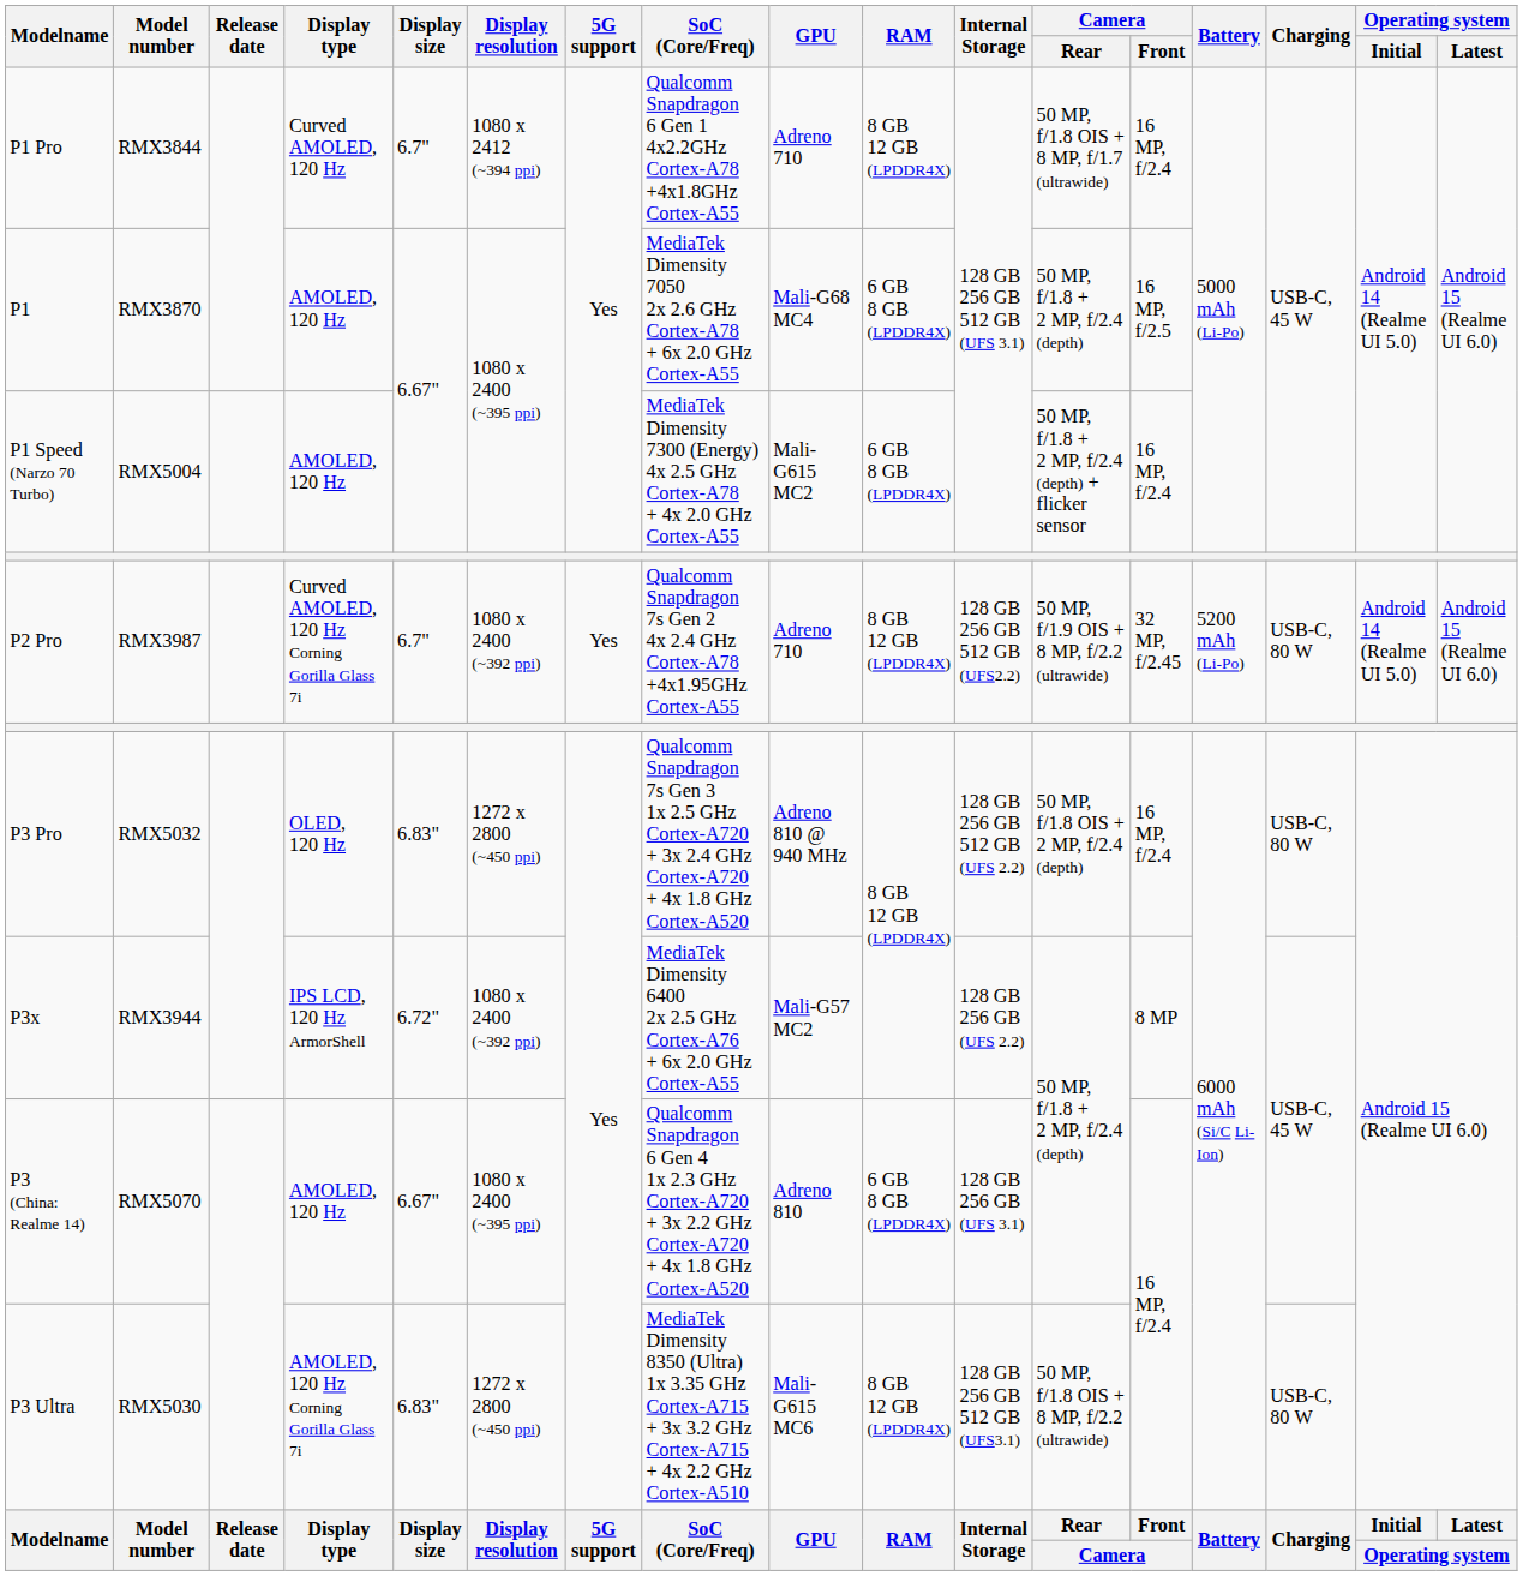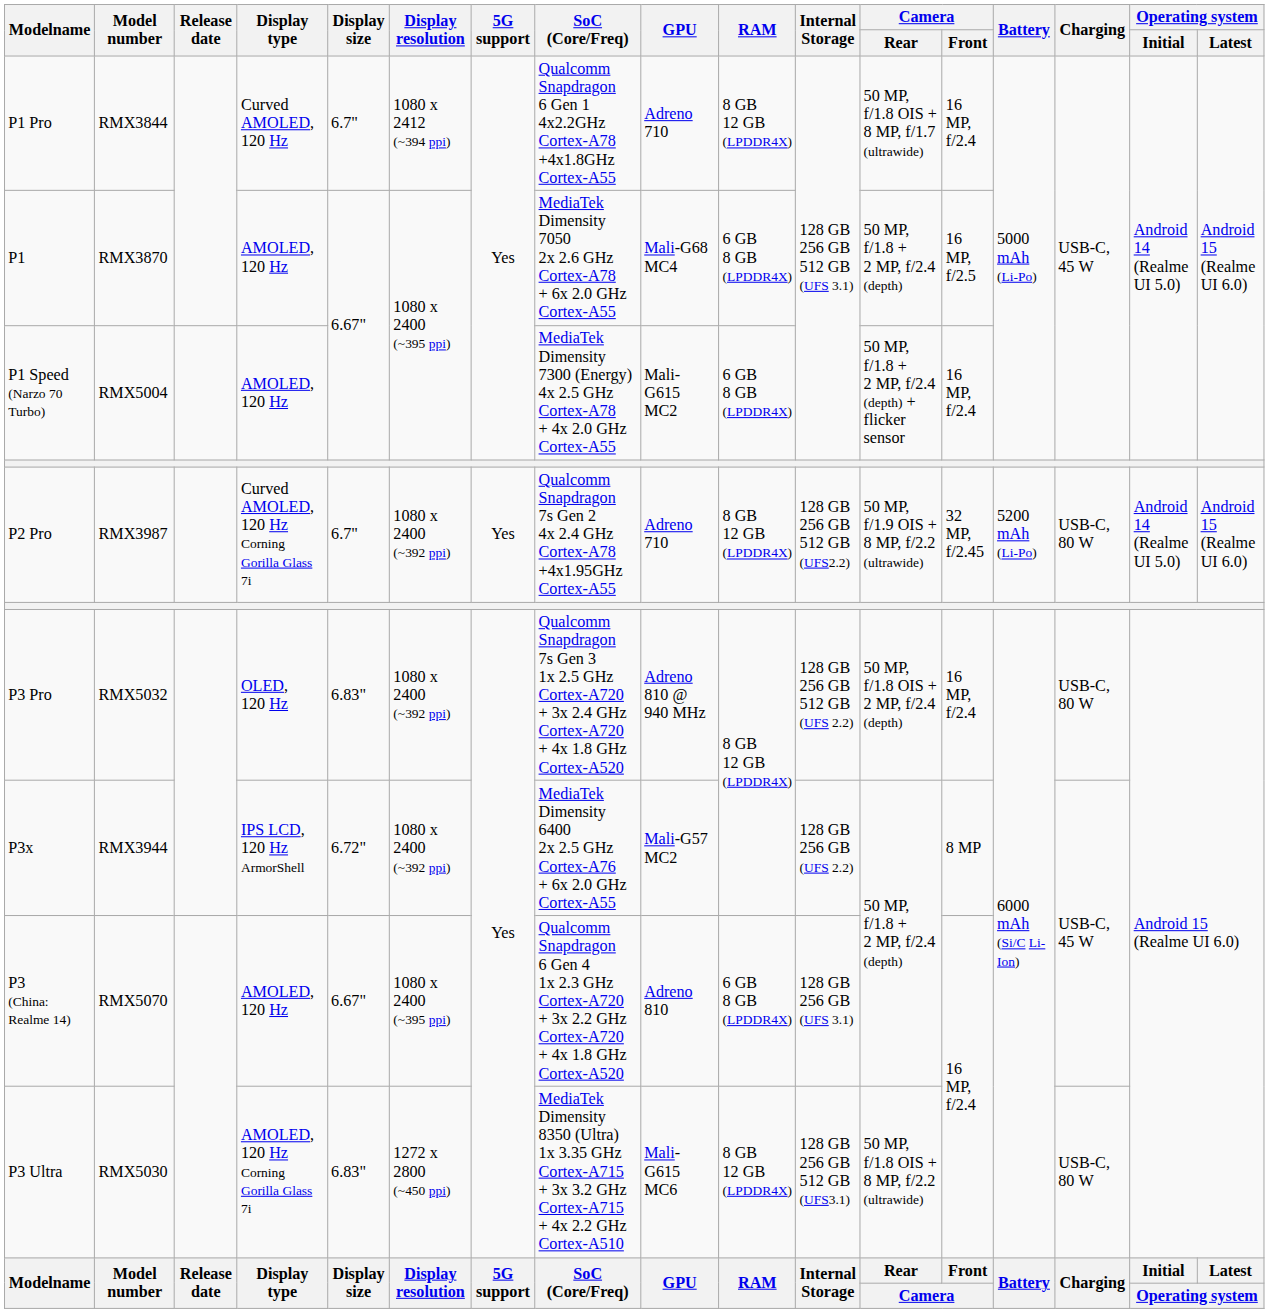P3 Pro | Display resolution: 1272 x 2800 (~450 ppi) -> 1080 x 2400 (~392 ppi)
